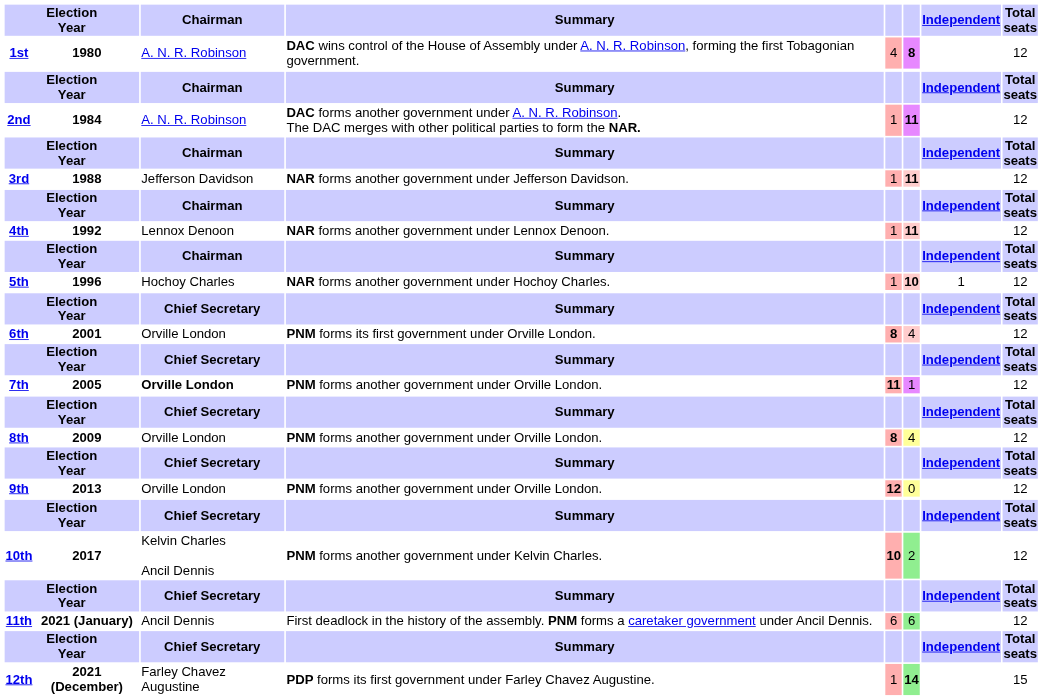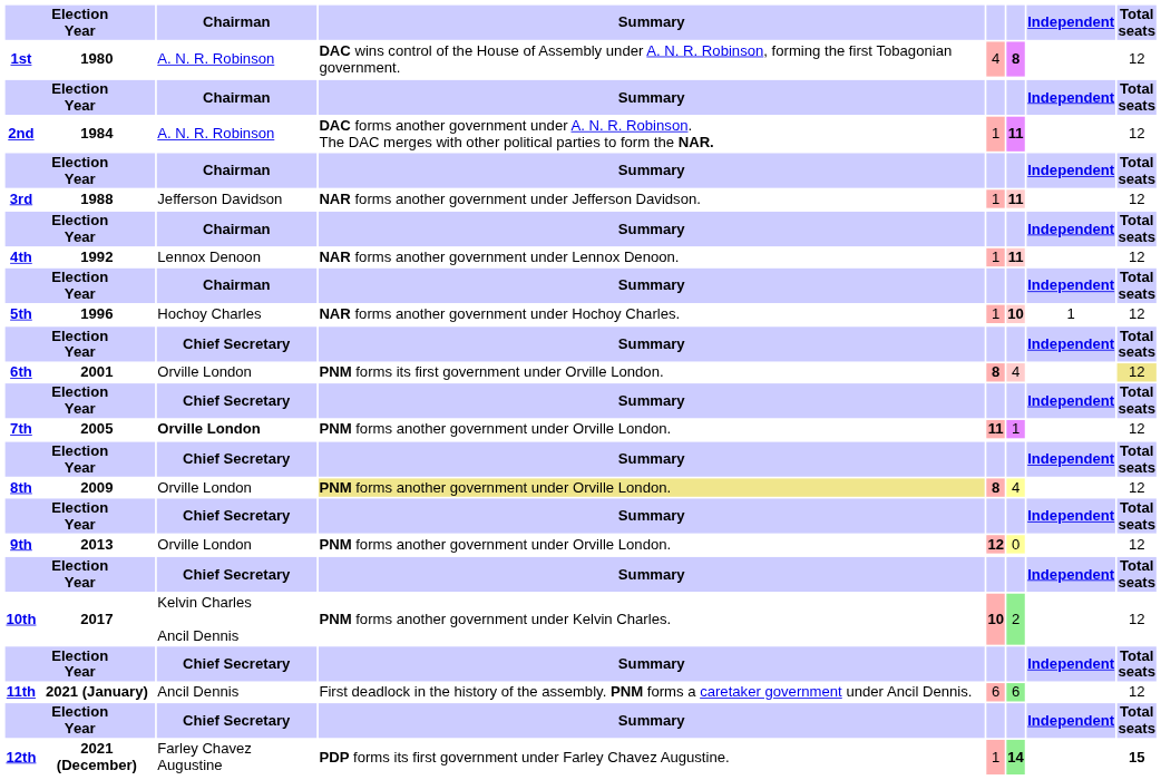6th | Total seats: no background -> khaki background
8th | Summary: no background -> khaki background
12th | Total seats: normal -> bold
